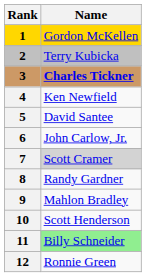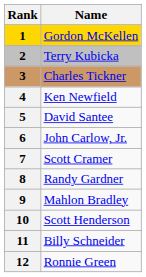Charles Tickner | Name: bold -> normal
Scott Cramer | Name: lightgrey background -> no background
Billy Schneider | Name: lightgreen background -> no background
